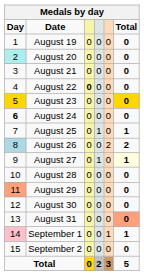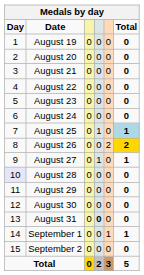August 20 | Day: paleturquoise background -> no background
August 22 | column 3: bold -> normal
August 23 | Day: gold background -> no background
August 23 | Total: gold background -> no background
August 24 | Day: bold -> normal
August 25 | Total: no background -> lightblue background
August 26 | Day: lightblue background -> no background
August 26 | Total: no background -> gold background
August 27 | Total: lightyellow background -> no background
August 28 | Day: no background -> lavender background
August 29 | Day: lightsalmon background -> no background
August 31 | column 4: normal -> bold
August 31 | Total: lightsalmon background -> no background
September 1 | Day: pink background -> no background
